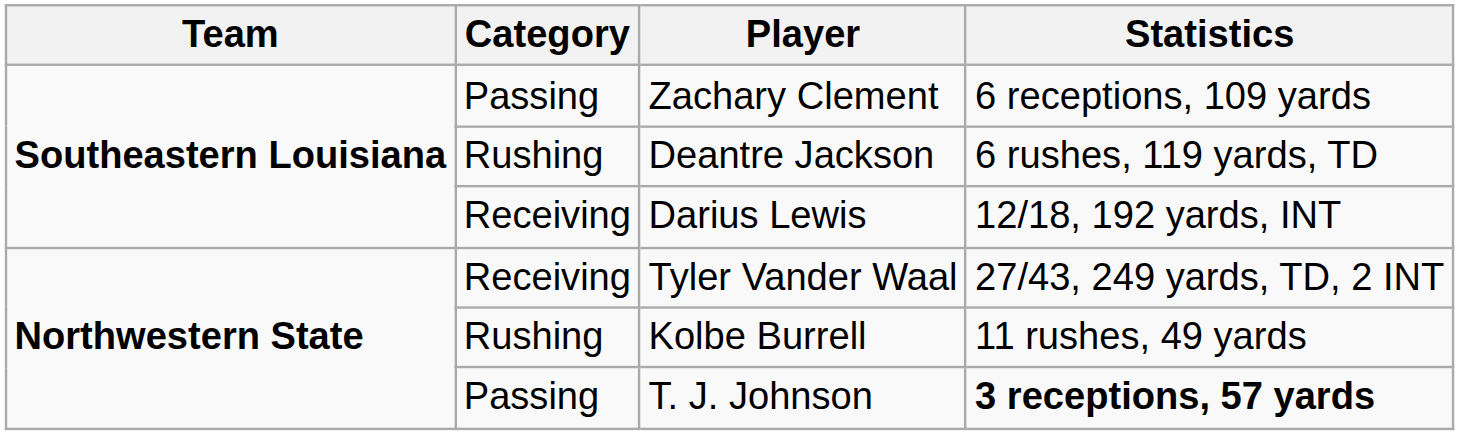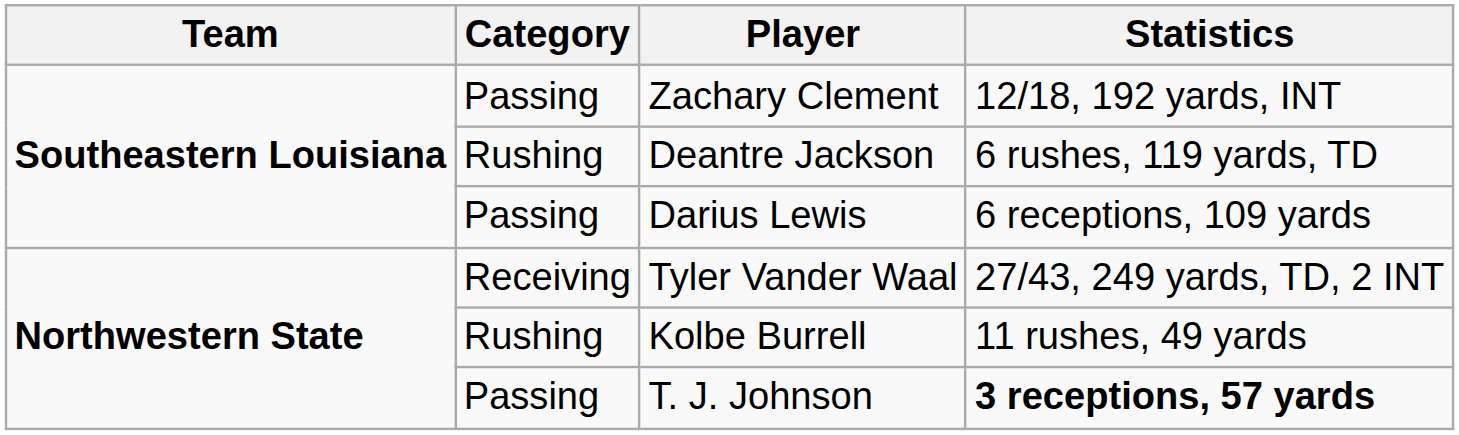Zachary Clement | Statistics: 6 receptions, 109 yards -> 12/18, 192 yards, INT
Darius Lewis | Category: Receiving -> Passing
Darius Lewis | Statistics: 12/18, 192 yards, INT -> 6 receptions, 109 yards
